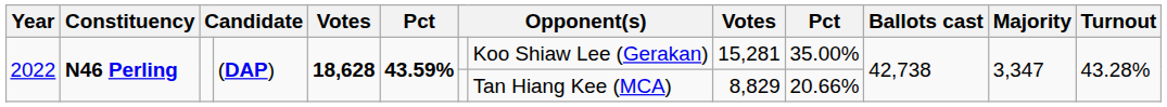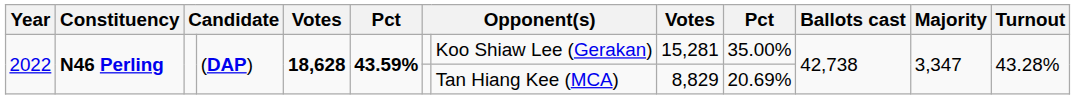row 3 | column 10: 20.66% -> 20.69%
